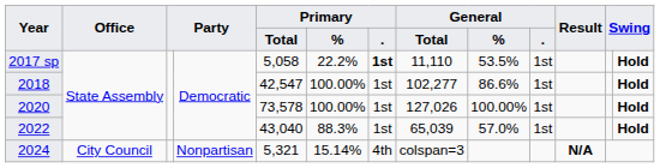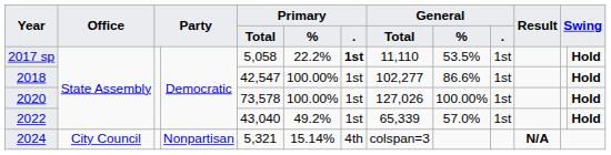2022 | Primary / %: 88.3% -> 49.2%
2022 | General / Total: 65,039 -> 65,339
